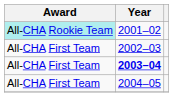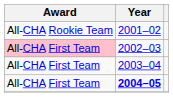row 2 | Award: paleturquoise background -> no background
row 3 | Award: no background -> pink background
row 4 | Year: bold -> normal
row 5 | Year: normal -> bold
